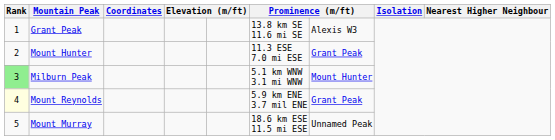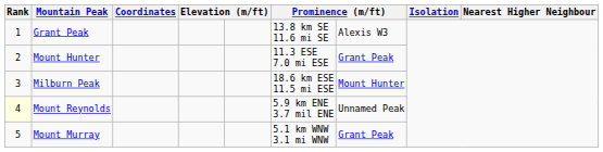Milburn Peak | Rank: lightgreen background -> no background
Milburn Peak | column 6: 5.1 km WNW 3.1 mi WNW -> 18.6 km ESE 11.5 mi ESE
Mount Reynolds | column 7: Grant Peak -> Unnamed Peak
Mount Murray | column 6: 18.6 km ESE 11.5 mi ESE -> 5.1 km WNW 3.1 mi WNW
Mount Murray | column 7: Unnamed Peak -> Grant Peak
